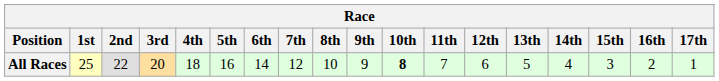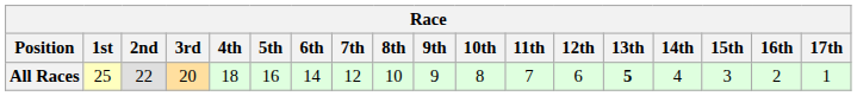row 3 | 10th: bold -> normal
row 3 | 13th: normal -> bold
